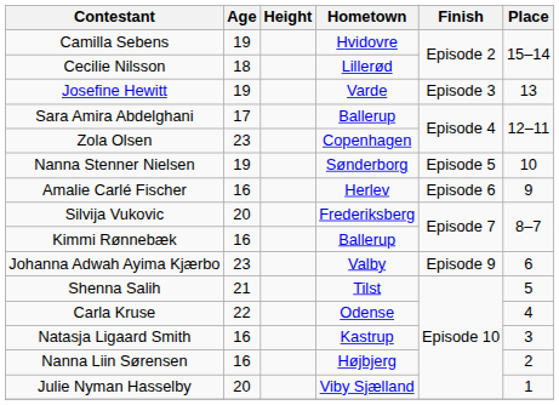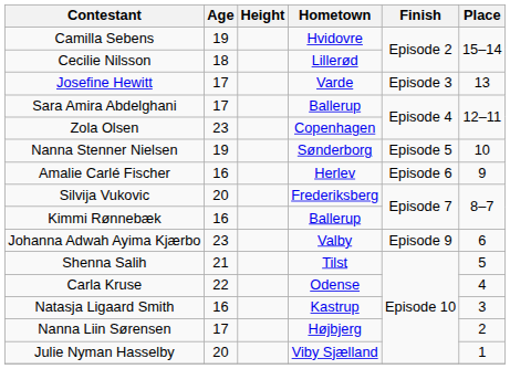Josefine Hewitt | Age: 19 -> 17
Nanna Liin Sørensen | Age: 16 -> 17
